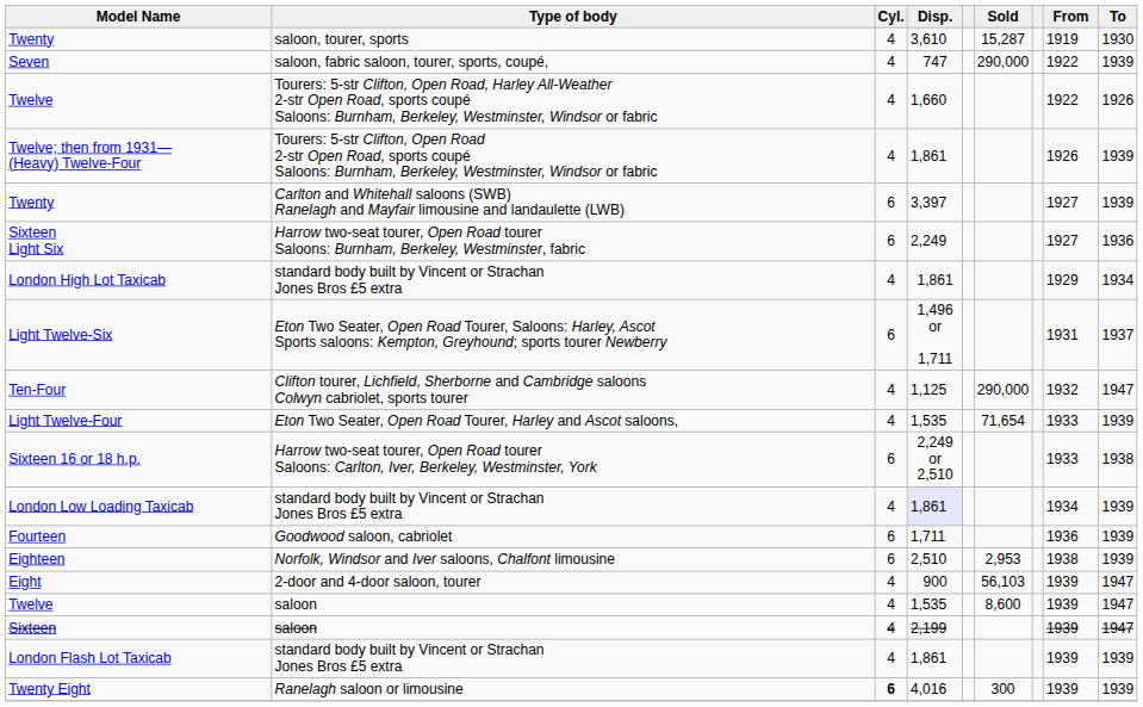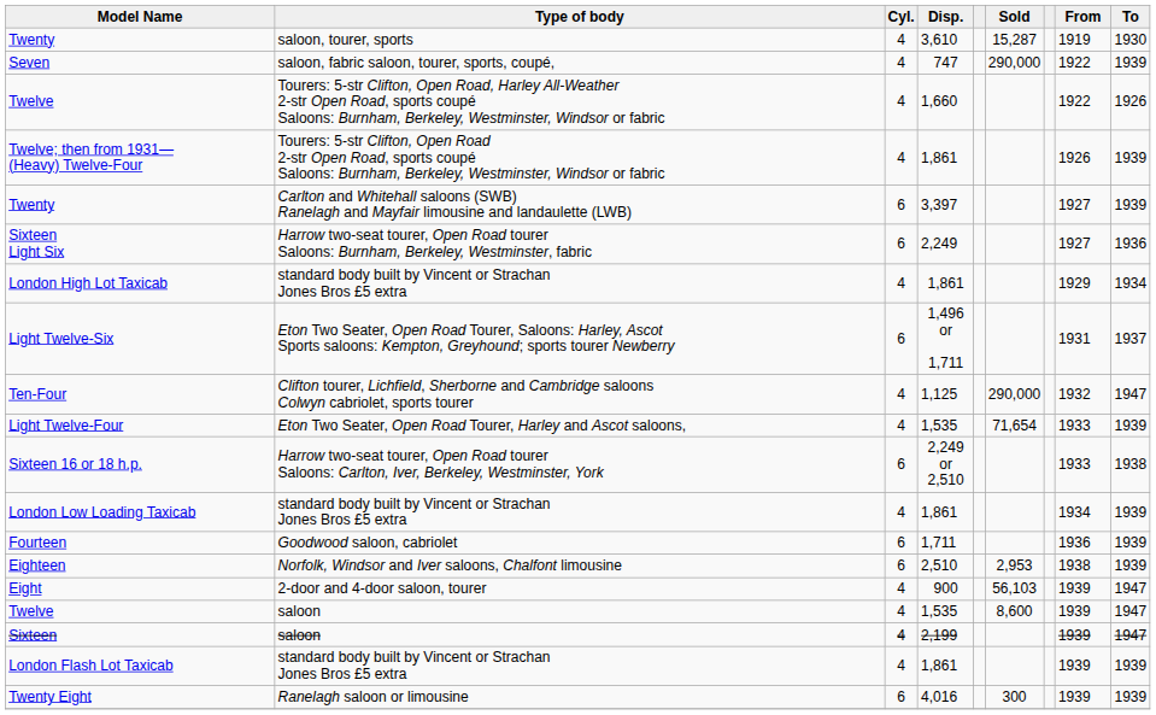London Low Loading Taxicab | Disp.: lavender background -> no background
Twenty Eight | Cyl.: bold -> normal
